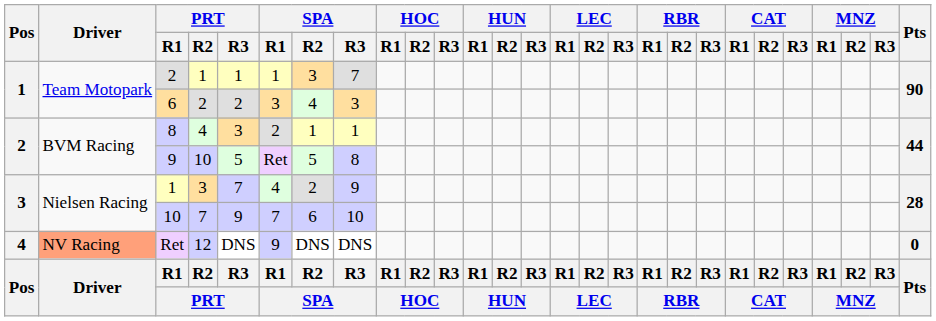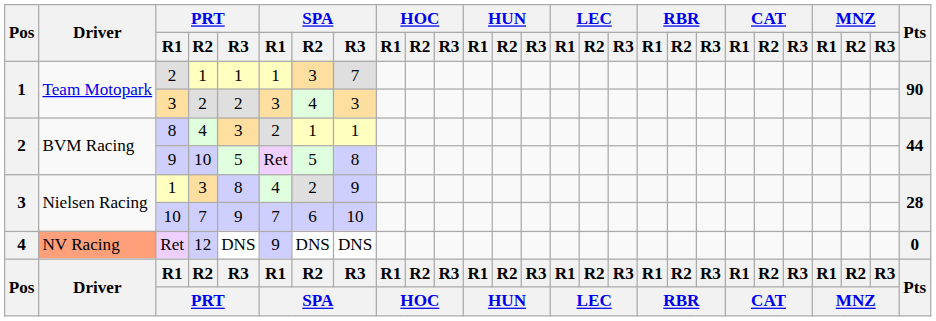row 4 | PRT / R1: 6 -> 3
row 7 | PRT / R3: 7 -> 8
